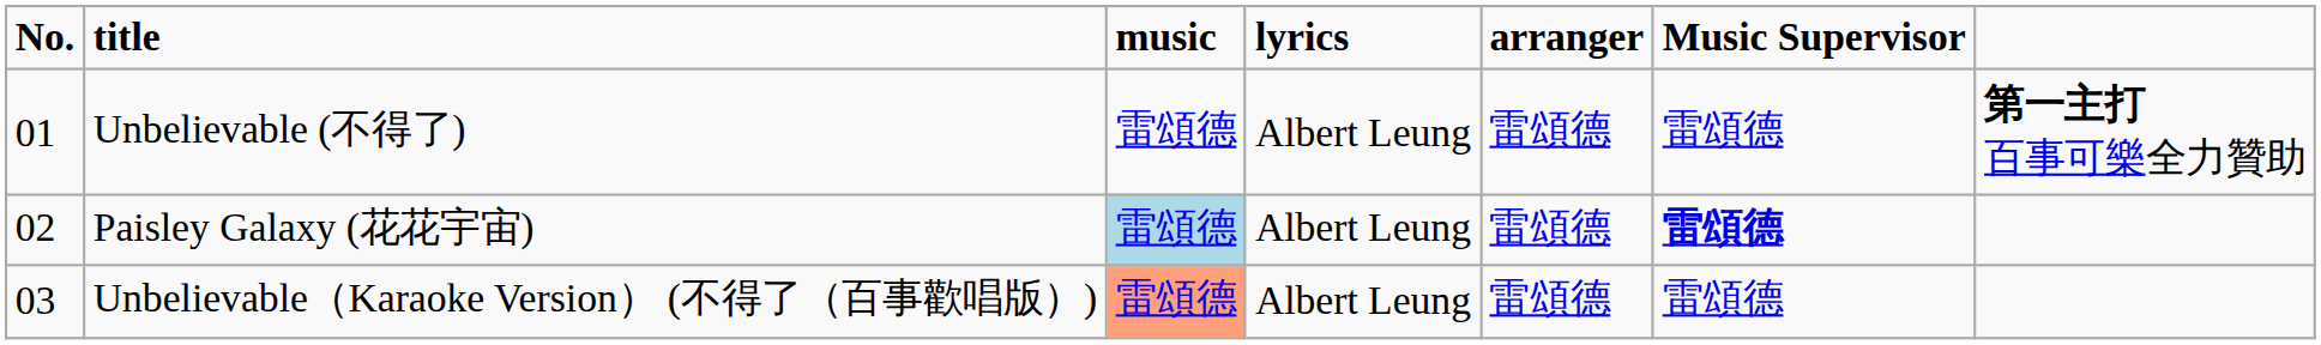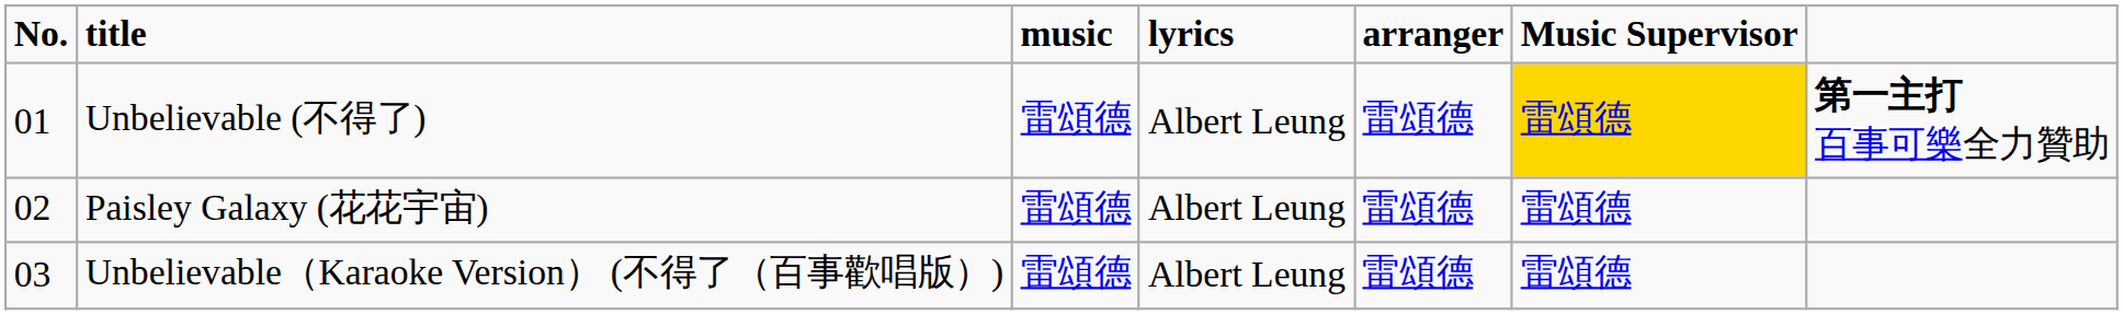Unbelievable (不得了) | column 6: no background -> gold background
Paisley Galaxy (花花宇宙) | column 3: lightblue background -> no background
Paisley Galaxy (花花宇宙) | column 6: bold -> normal
Unbelievable（Karaoke Version） (不得了（百事歡唱版）) | column 3: lightsalmon background -> no background
